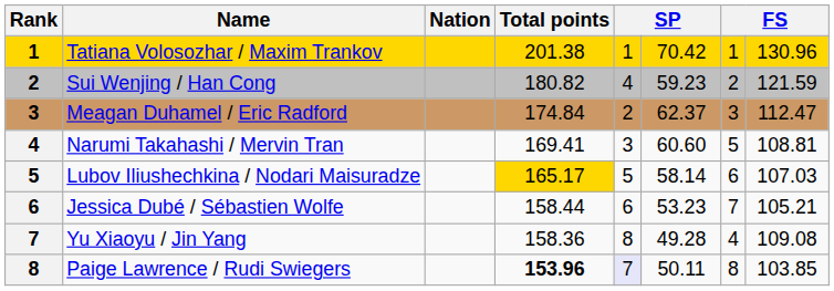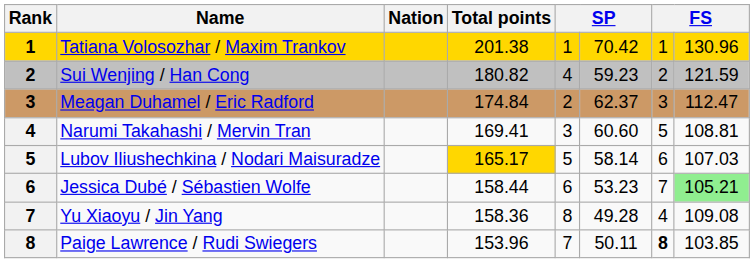Jessica Dubé / Sébastien Wolfe | column 8: no background -> lightgreen background
Paige Lawrence / Rudi Swiegers | Total points: bold -> normal
Paige Lawrence / Rudi Swiegers | column 5: lavender background -> no background
Paige Lawrence / Rudi Swiegers | column 7: normal -> bold
